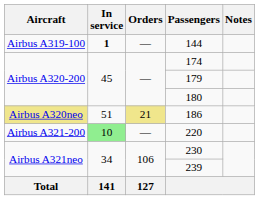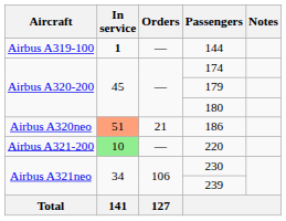186 | Aircraft: khaki background -> no background
186 | In service: no background -> lightsalmon background
186 | Orders: khaki background -> no background
